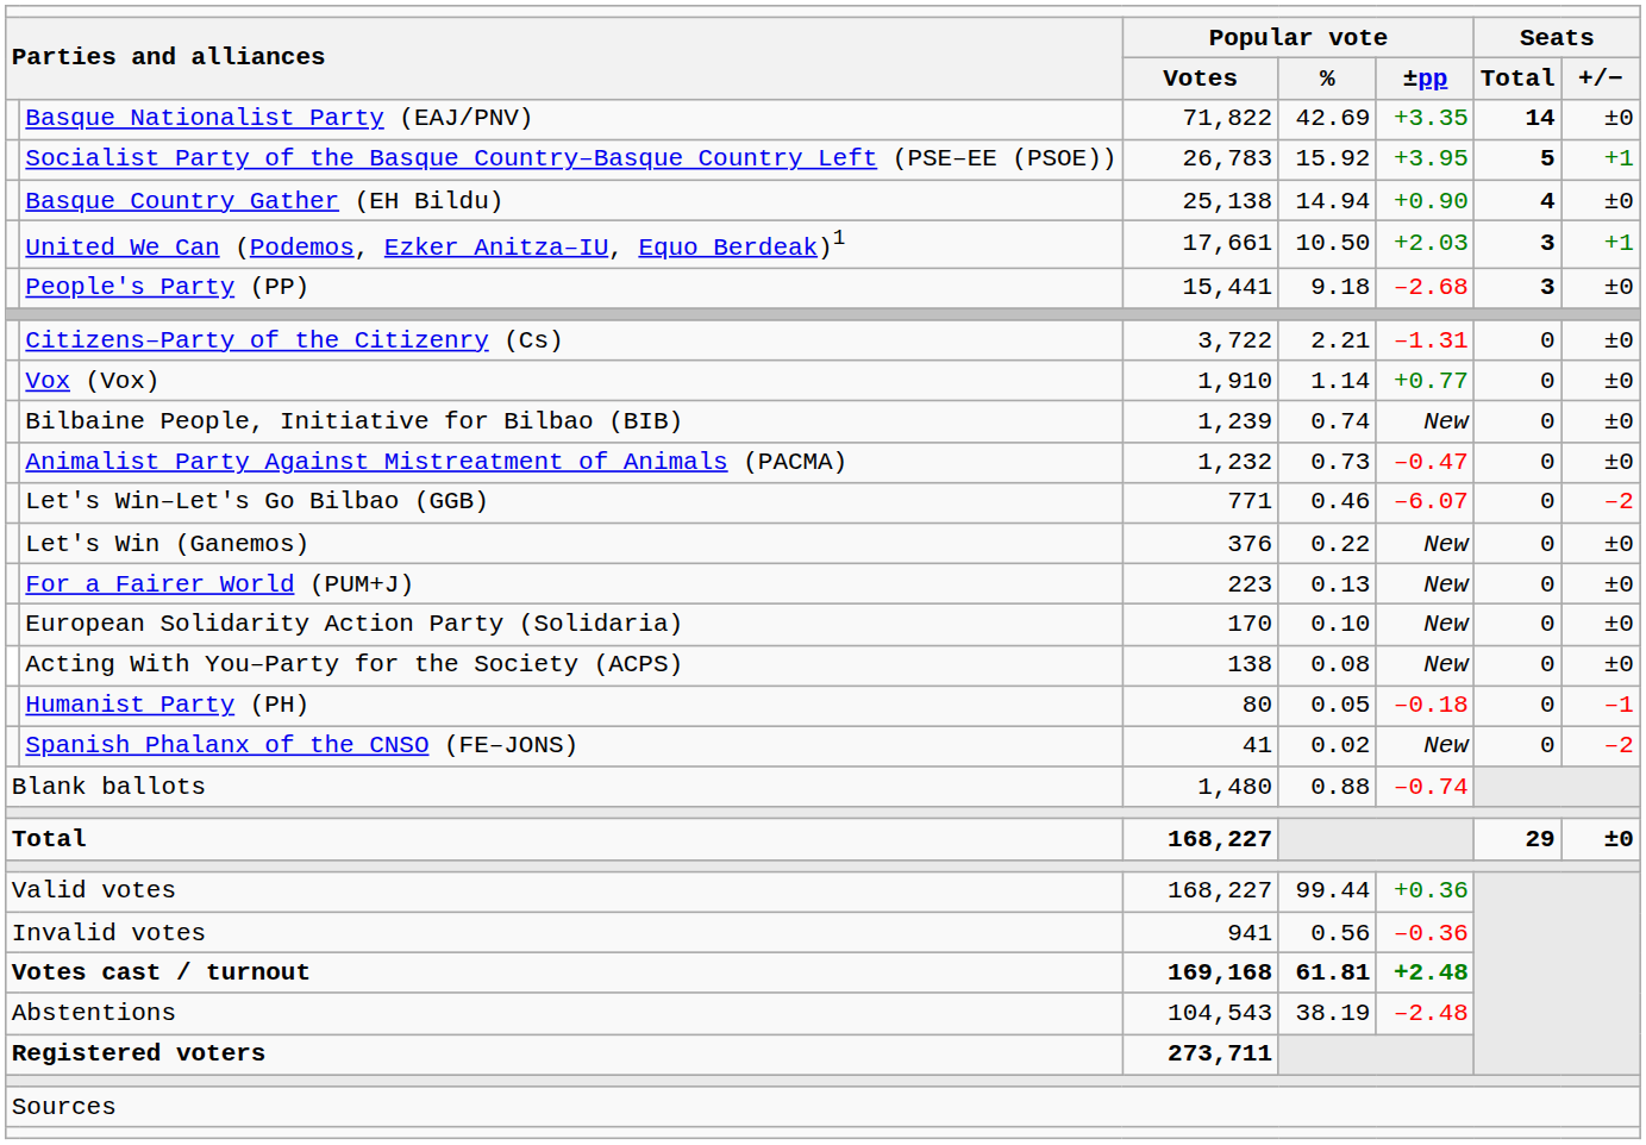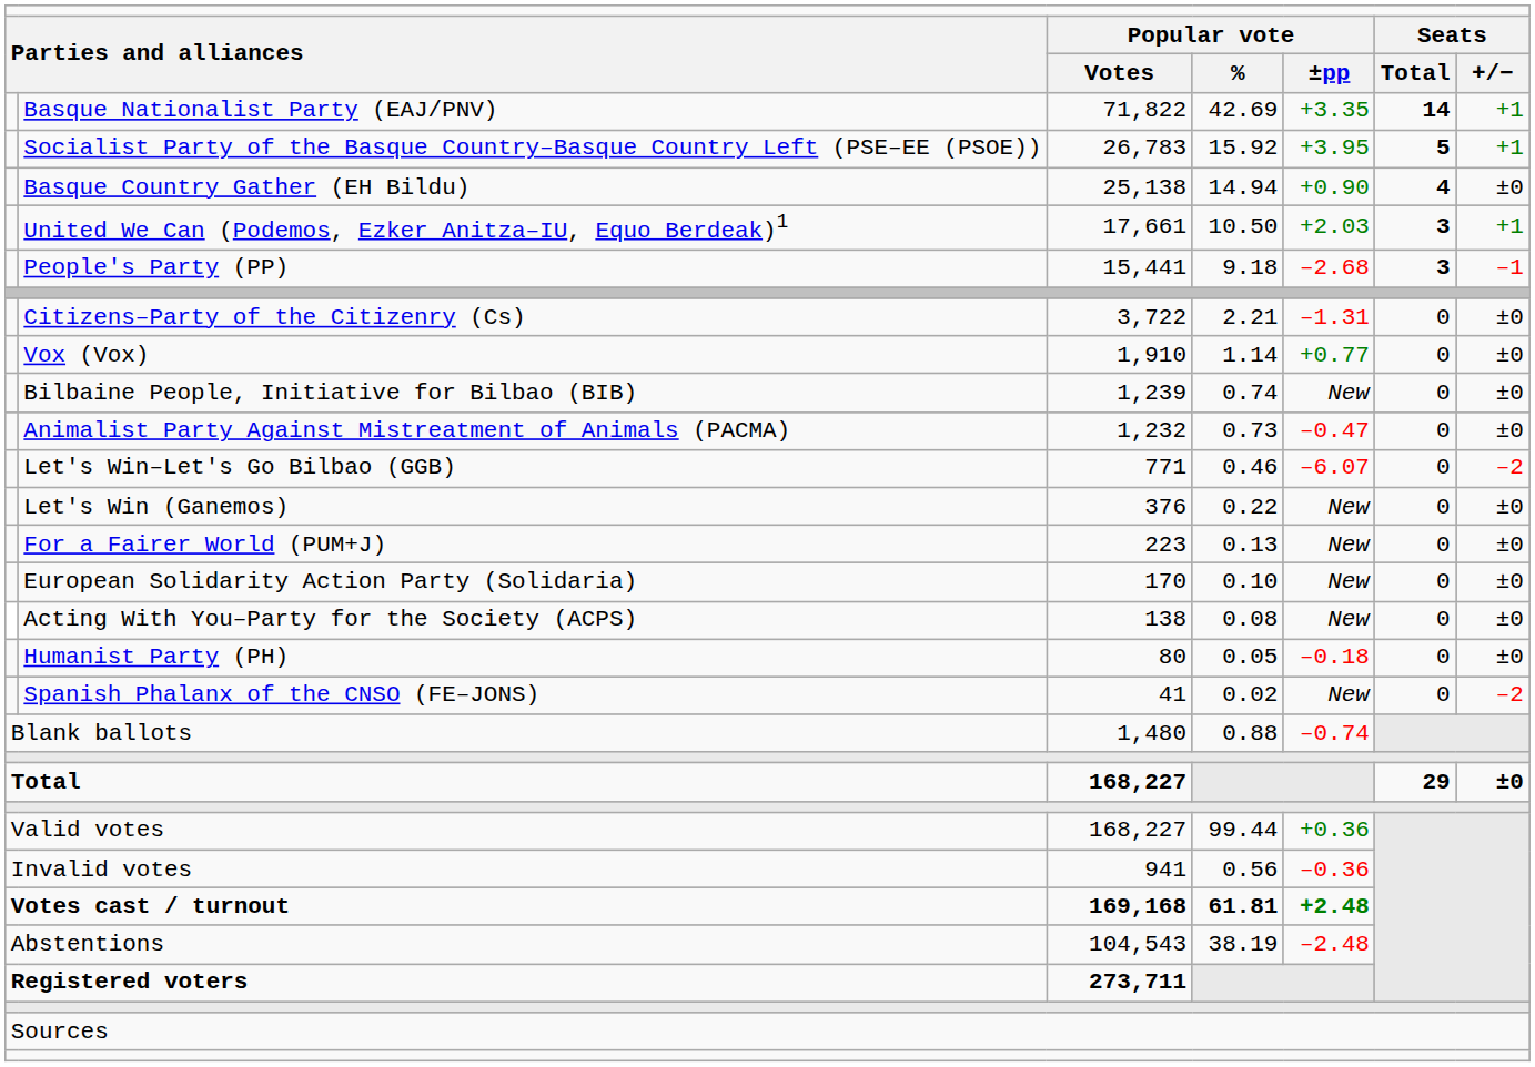Basque Nationalist Party (EAJ/PNV) | column 7: ±0 -> +1
People's Party (PP) | column 7: ±0 -> –1
Humanist Party (PH) | column 7: –1 -> ±0
